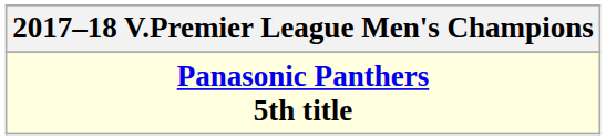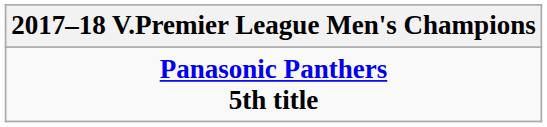row 2 | column 1: lightyellow background -> no background
